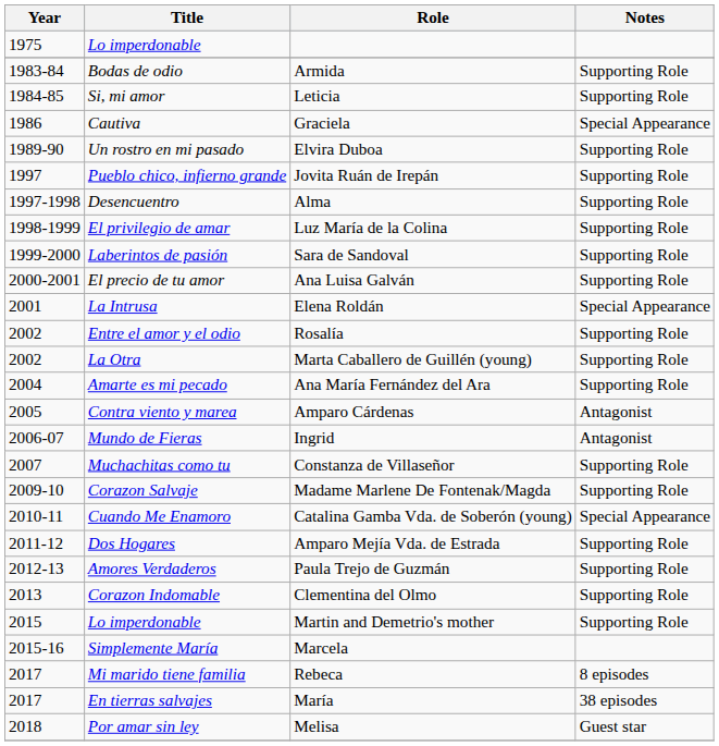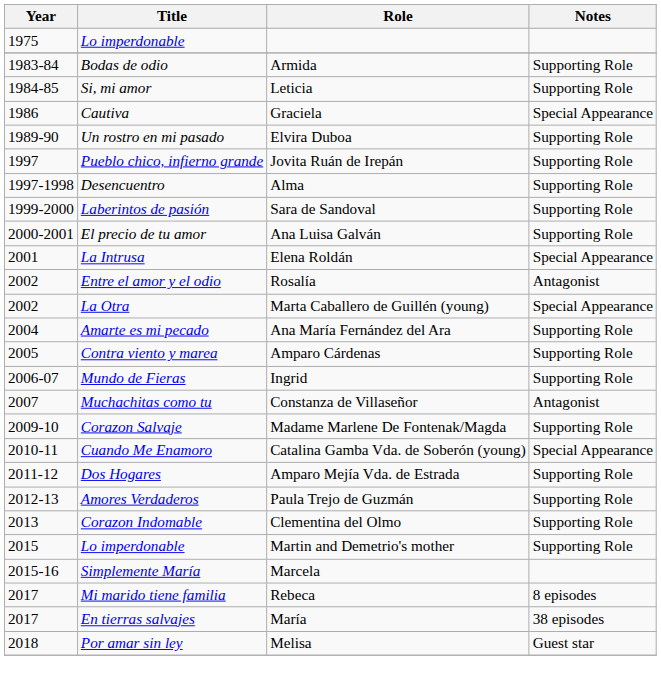- row: 1998-1999 | El privilegio de amar | Luz María de la Colina | Supporting Role
Rosalía | Notes: Supporting Role -> Antagonist
Marta Caballero de Guillén (young) | Notes: Supporting Role -> Special Appearance
Amparo Cárdenas | Notes: Antagonist -> Supporting Role
Ingrid | Notes: Antagonist -> Supporting Role
Constanza de Villaseñor | Notes: Supporting Role -> Antagonist
